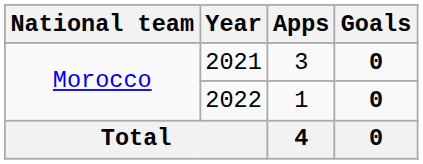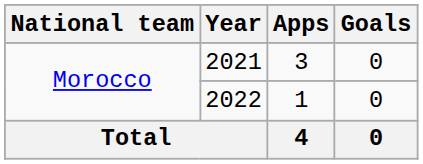2021 | Goals: bold -> normal
2022 | Goals: bold -> normal
